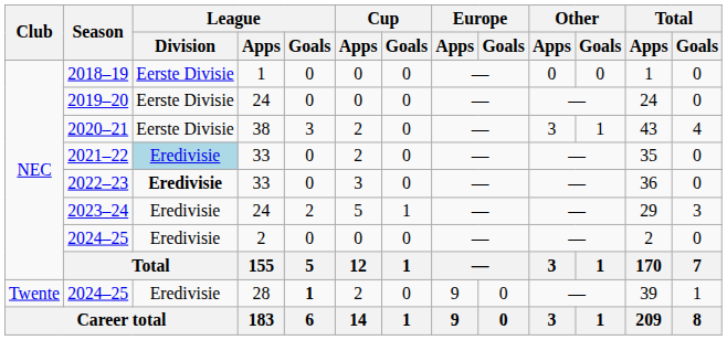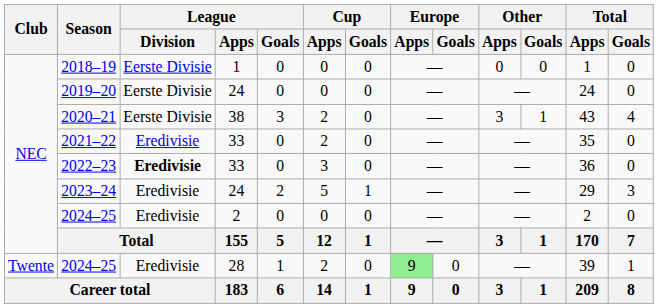2021–22 | League / Division: lightblue background -> no background
2024–25 / 28 | League / Goals: bold -> normal
2024–25 / 28 | Europe / Apps: no background -> lightgreen background
